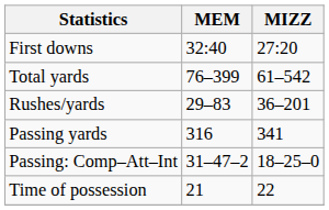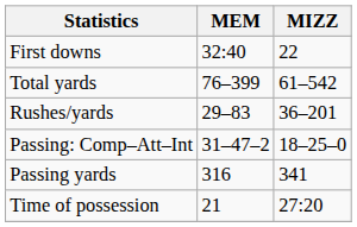First downs | MIZZ: 27:20 -> 22
rows swapped: Passing yards <-> Passing: Comp–Att–Int
Time of possession | MIZZ: 22 -> 27:20
